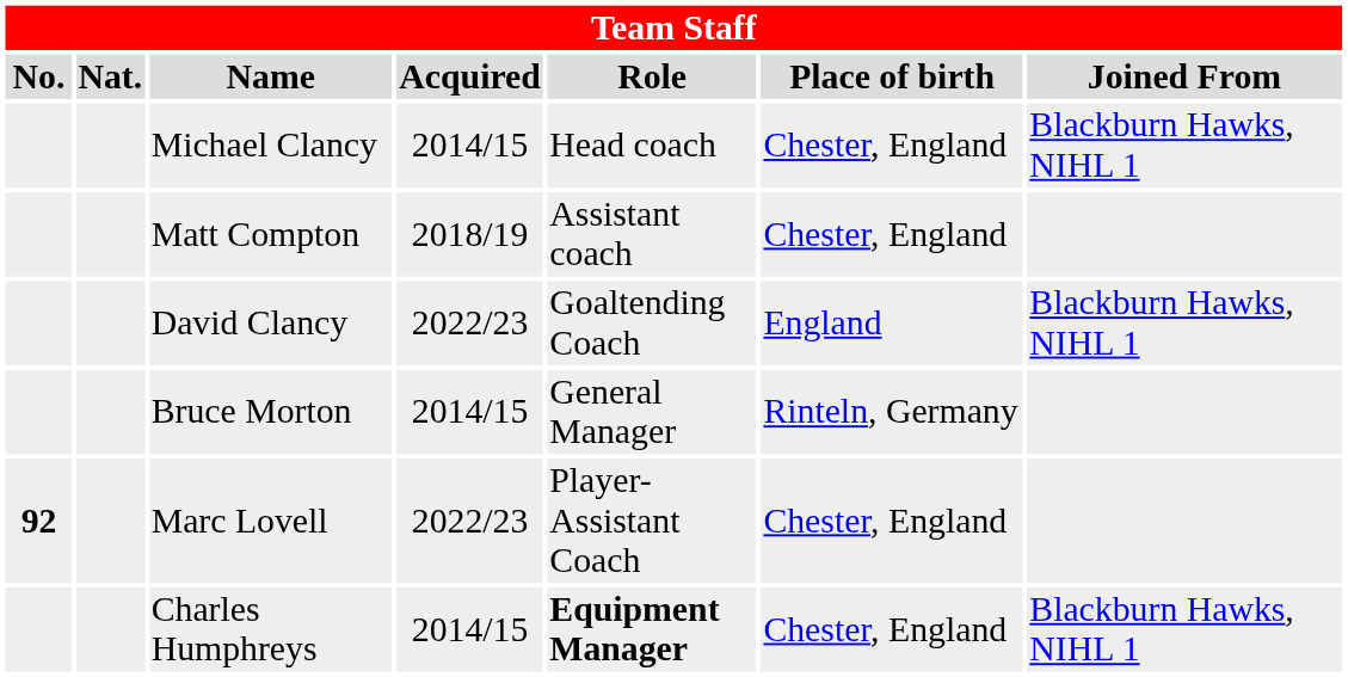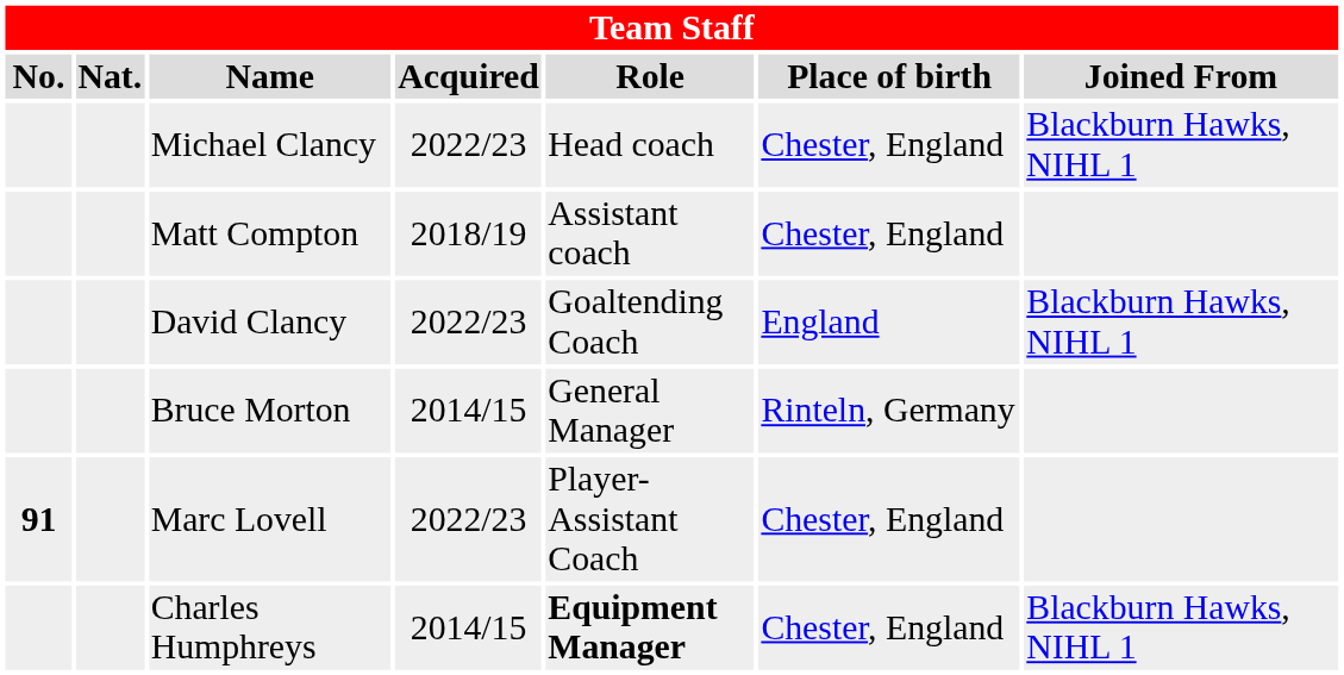Michael Clancy | Acquired: 2014/15 -> 2022/23
Marc Lovell | No.: 92 -> 91
